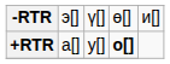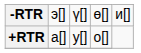+RTR | column 4: bold -> normal
